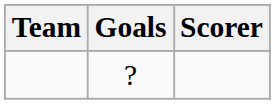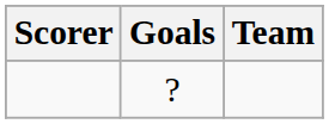columns swapped: Scorer <-> Team
